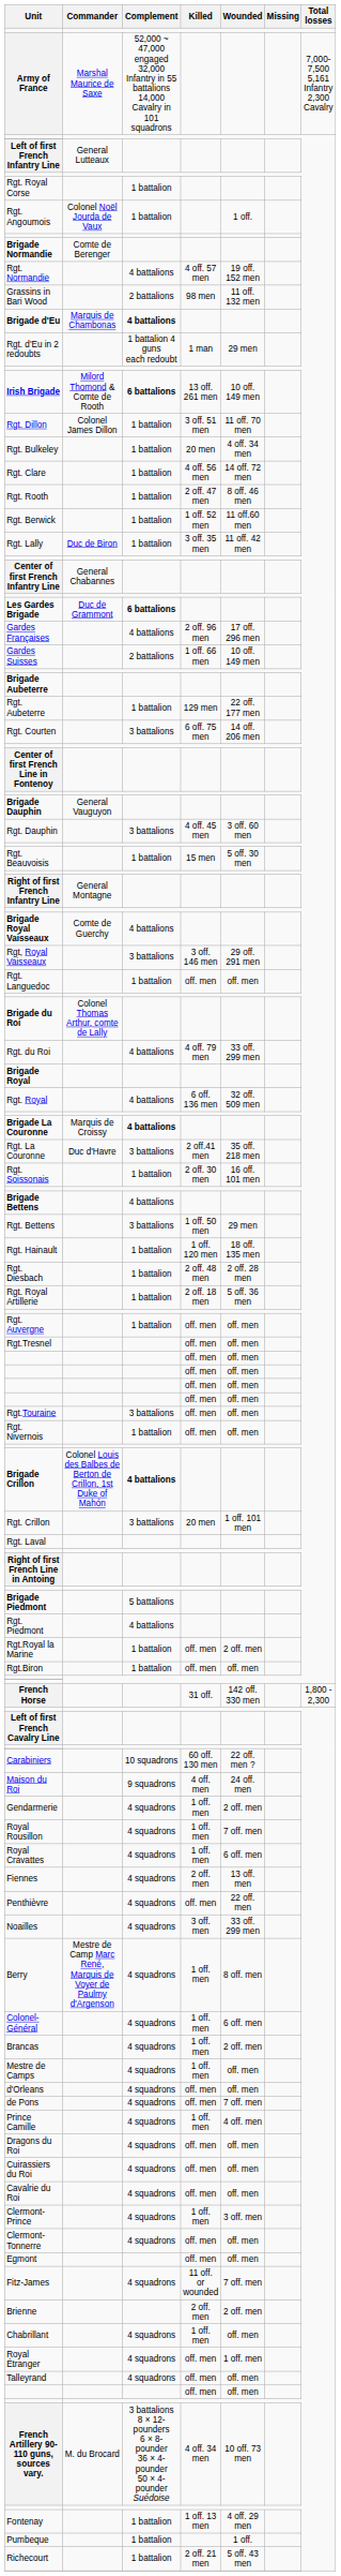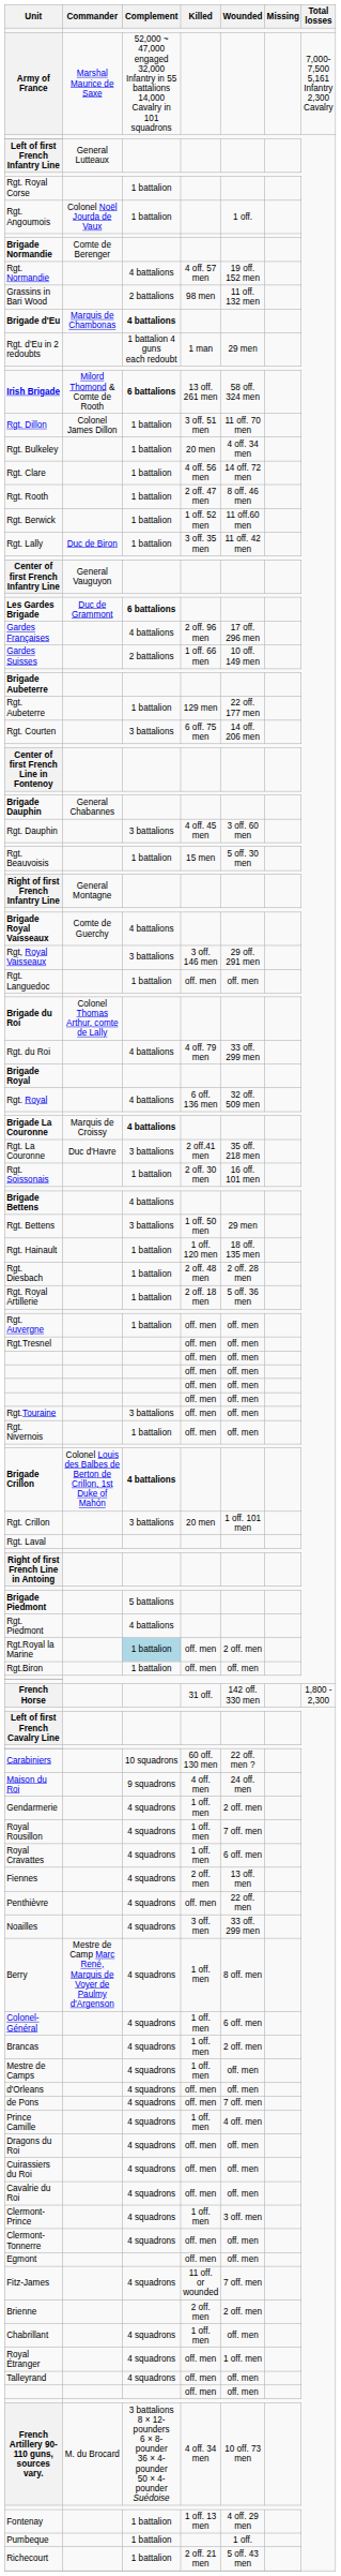Irish Brigade | Wounded: 10 off. 149 men -> 58 off. 324 men
Center of first French Infantry Line | Commander: General Chabannes -> General Vauguyon
Brigade Dauphin | Commander: General Vauguyon -> General Chabannes
Rgt.Royal la Marine | Complement: no background -> lightblue background
